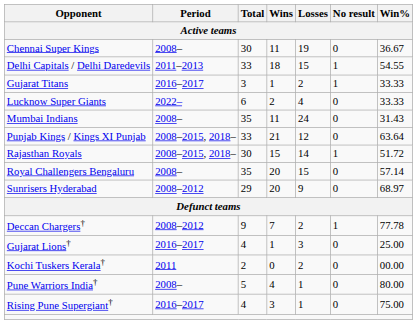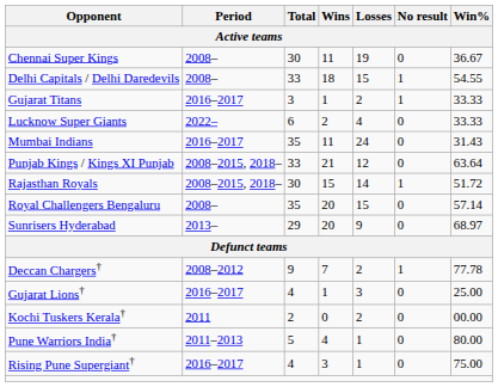Delhi Capitals / Delhi Daredevils | Period: 2011–2013 -> 2008–
Mumbai Indians | Period: 2008– -> 2016–2017
Sunrisers Hyderabad | Period: 2008–2012 -> 2013–
Pune Warriors India† | Period: 2008– -> 2011–2013
